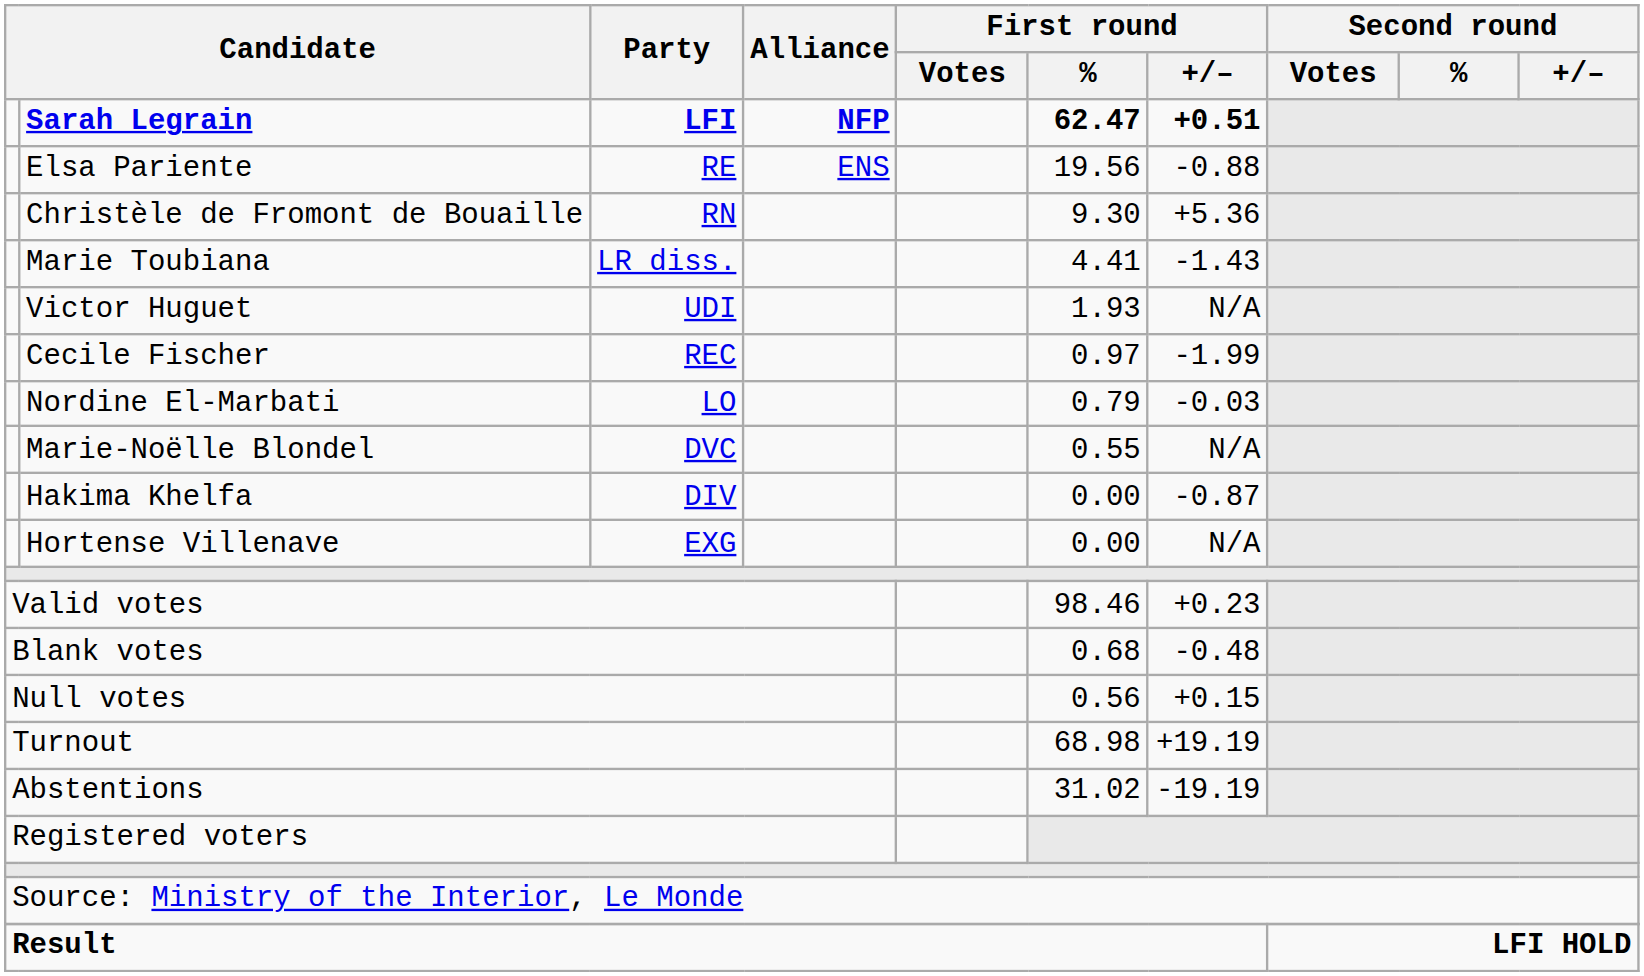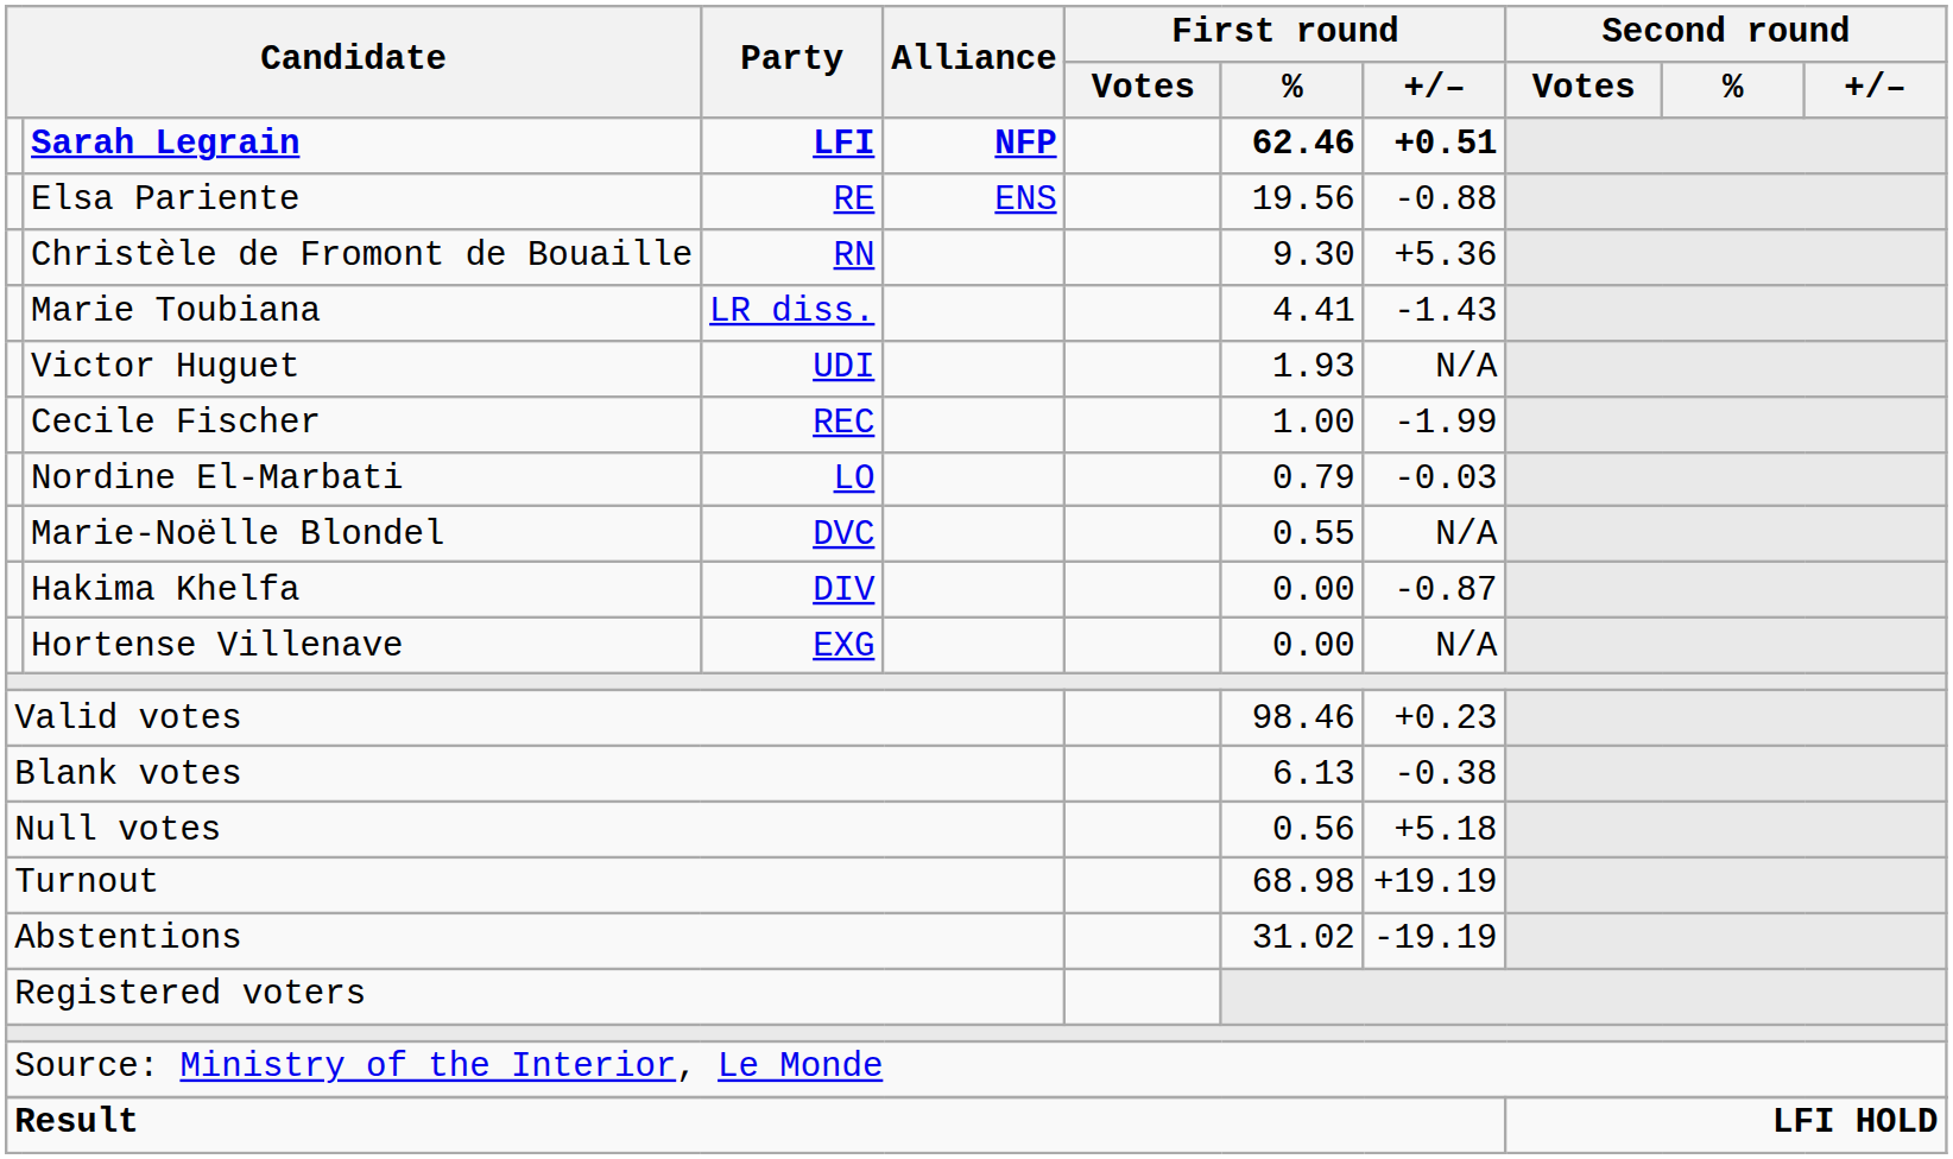Sarah Legrain | First round / %: 62.47 -> 62.46
Cecile Fischer | First round / %: 0.97 -> 1.00
Blank votes | First round / %: 0.68 -> 6.13
Blank votes | First round / +/–: -0.48 -> -0.38
Null votes | First round / +/–: +0.15 -> +5.18
